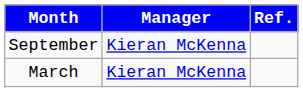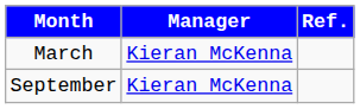rows swapped: September <-> March
